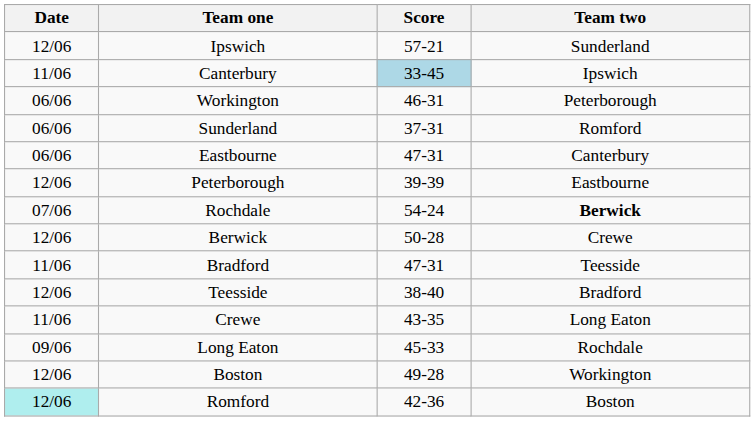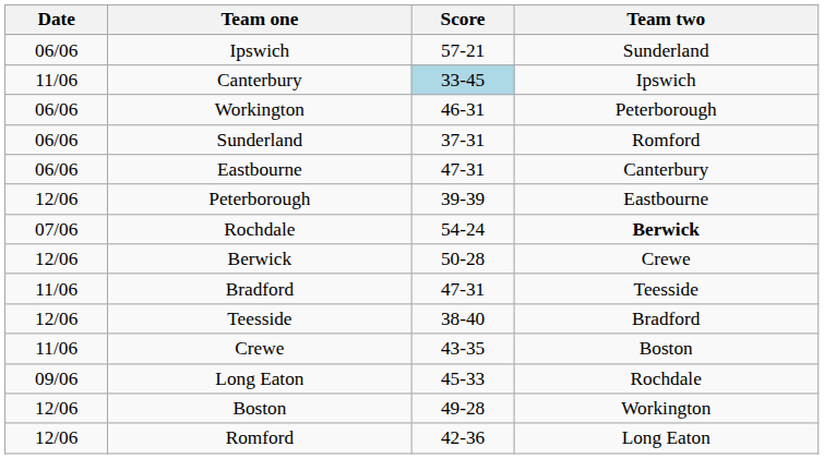row 2 | Date: 12/06 -> 06/06
row 12 | Team two: Long Eaton -> Boston
row 15 | Date: paleturquoise background -> no background
row 15 | Team two: Boston -> Long Eaton
